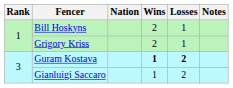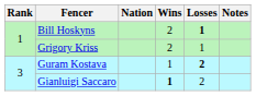Bill Hoskyns | Losses: normal -> bold
Guram Kostava | Wins: bold -> normal
Gianluigi Saccaro | Wins: normal -> bold
